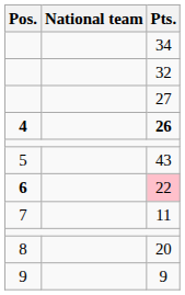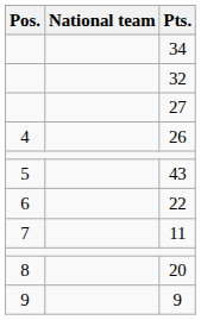26 | Pos.: bold -> normal
26 | Pts.: bold -> normal
22 | Pos.: bold -> normal
22 | Pts.: pink background -> no background
